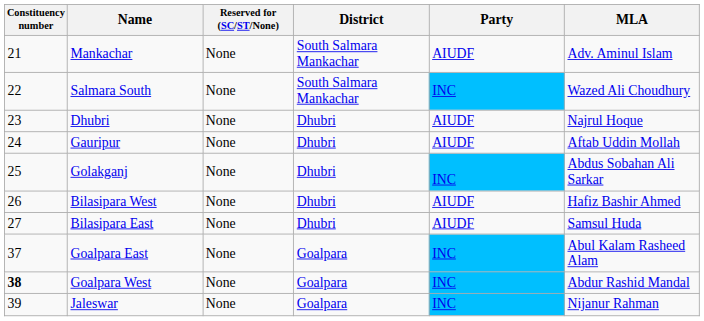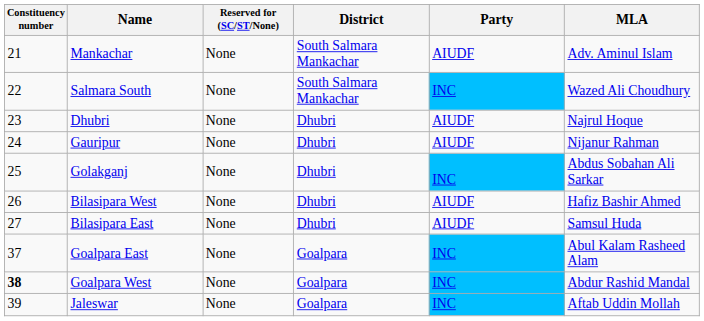Gauripur | MLA: Aftab Uddin Mollah -> Nijanur Rahman
Jaleswar | MLA: Nijanur Rahman -> Aftab Uddin Mollah
